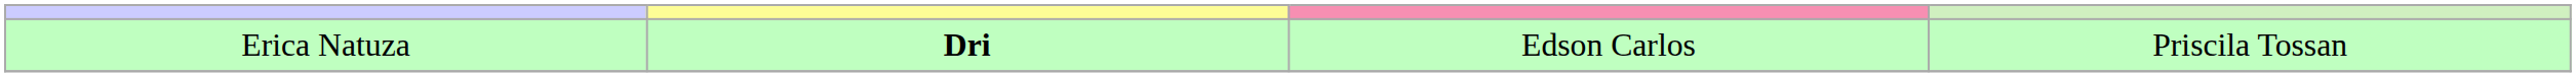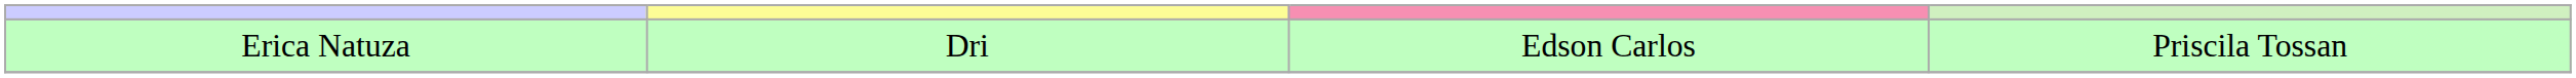Erica Natuza | column 2: bold -> normal
